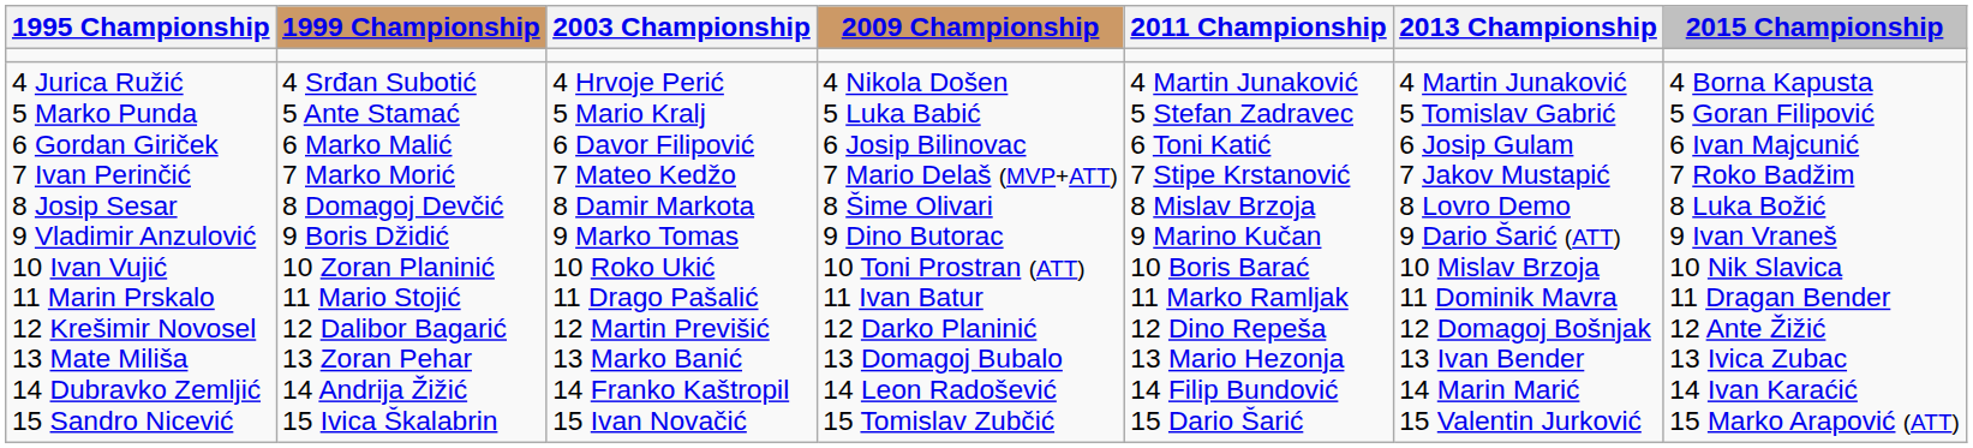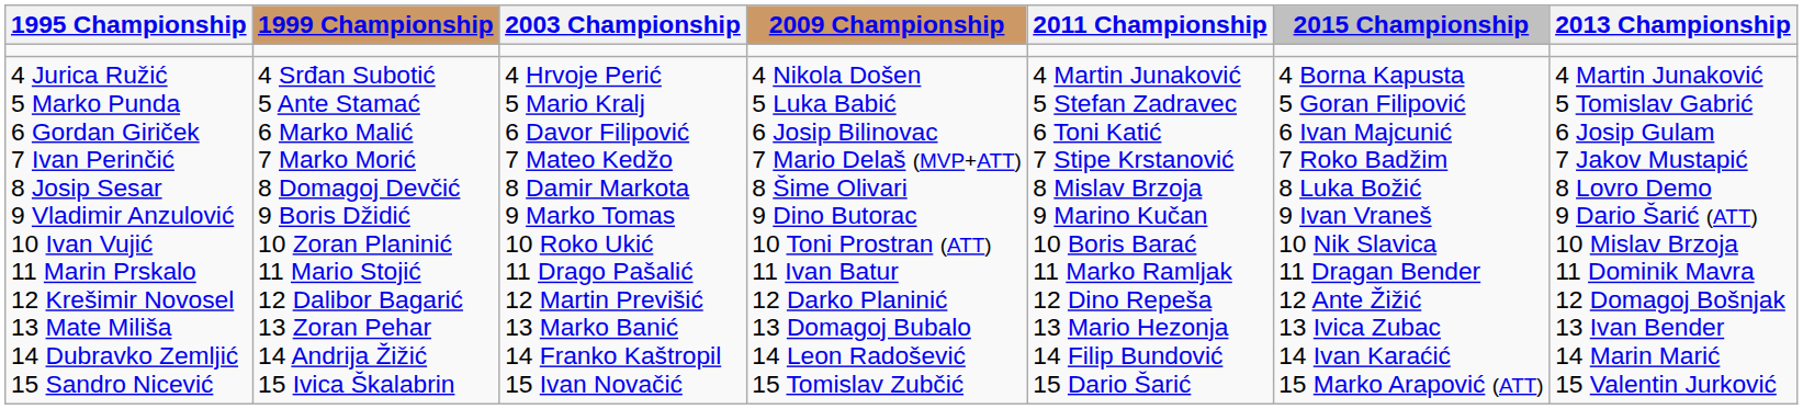columns swapped: 2013 Championship <-> 2015 Championship
